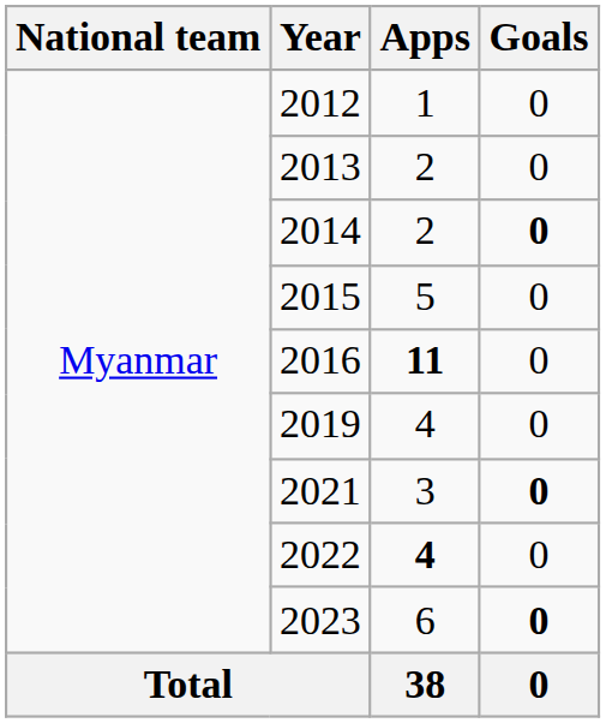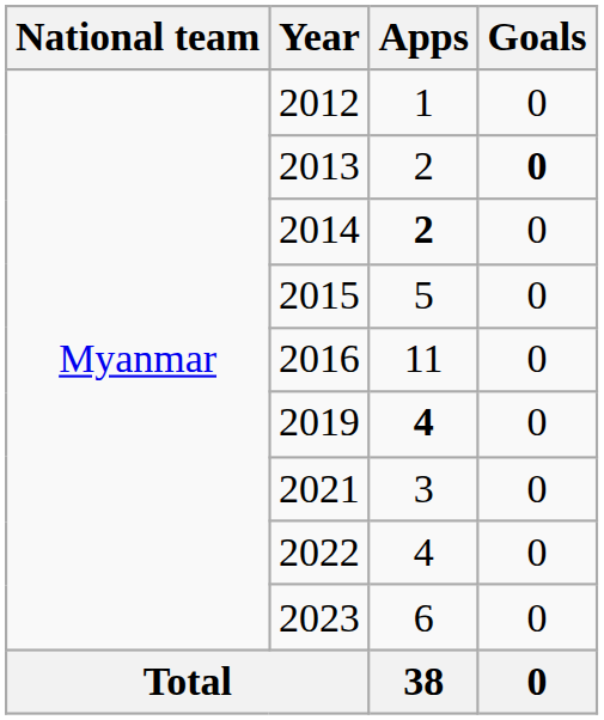2013 | Goals: normal -> bold
2014 | Apps: normal -> bold
2014 | Goals: bold -> normal
2016 | Apps: bold -> normal
2019 | Apps: normal -> bold
2021 | Goals: bold -> normal
2022 | Apps: bold -> normal
2023 | Goals: bold -> normal
